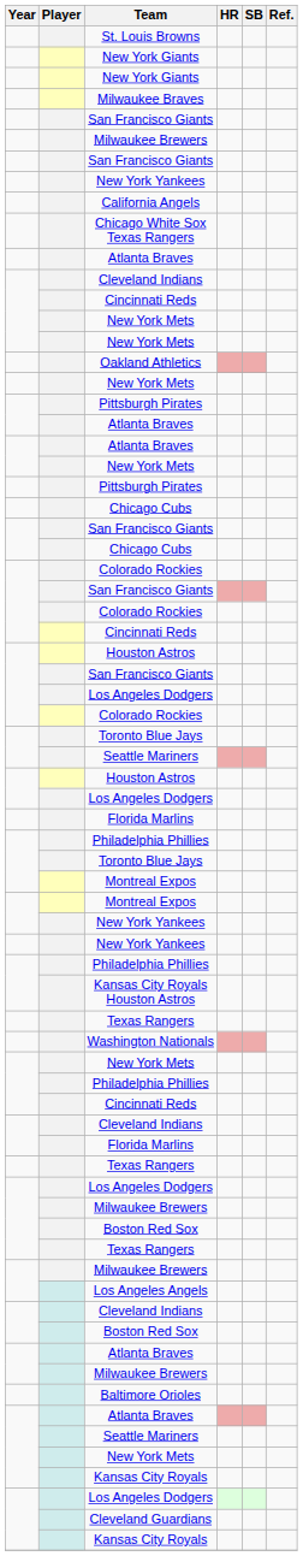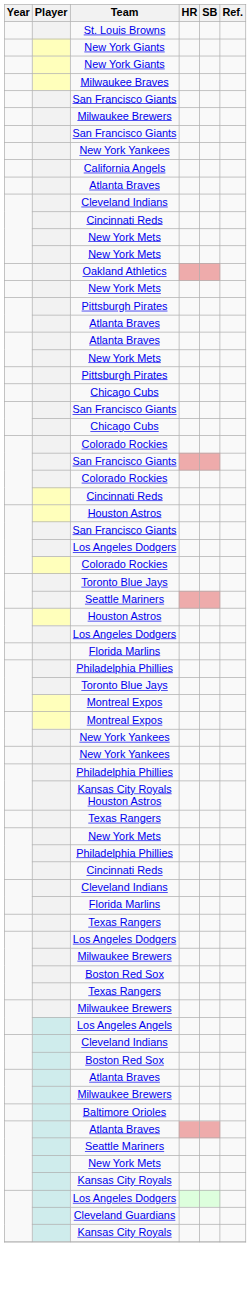- row: Chicago White Sox Texas Rangers
- row: Washington Nationals
